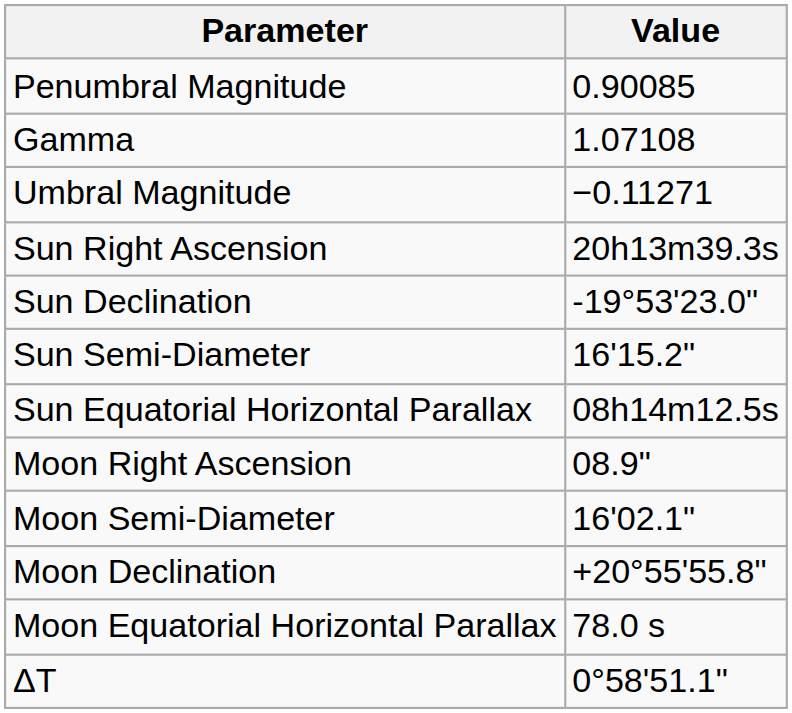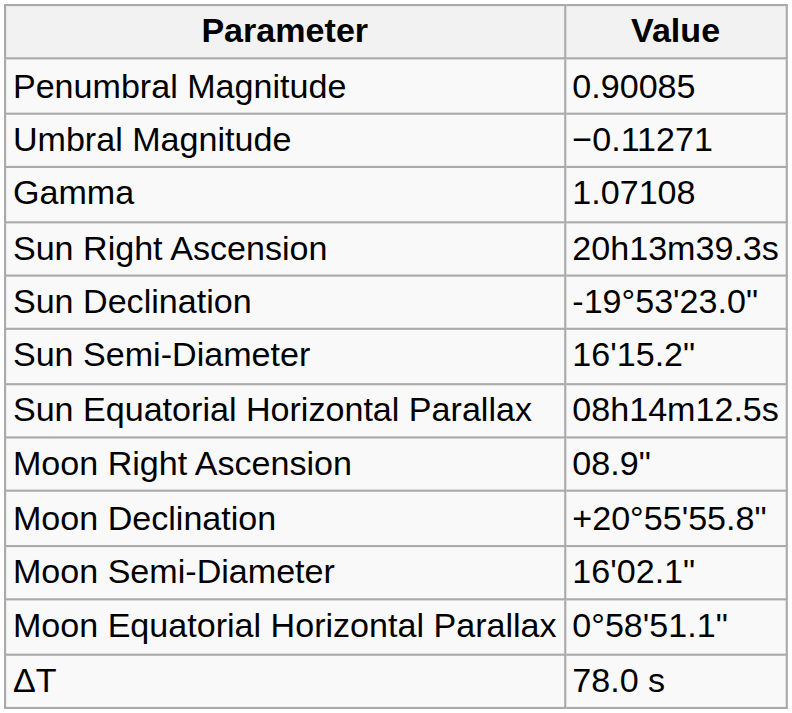rows swapped: Umbral Magnitude <-> Gamma
rows swapped: Moon Declination <-> Moon Semi-Diameter
Moon Equatorial Horizontal Parallax | Value: 78.0 s -> 0°58'51.1"
ΔT | Value: 0°58'51.1" -> 78.0 s
